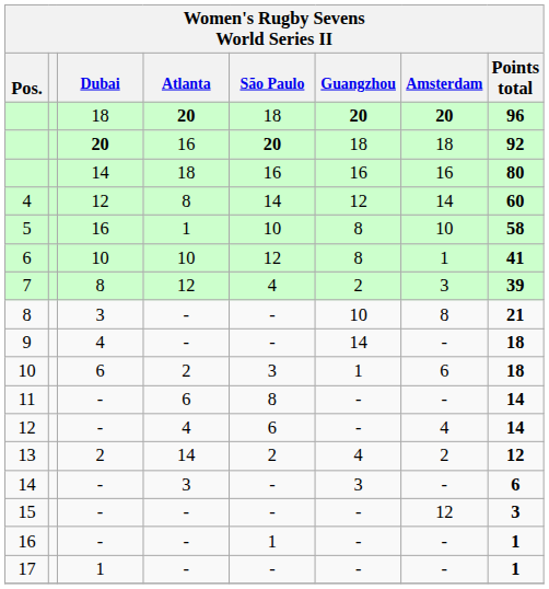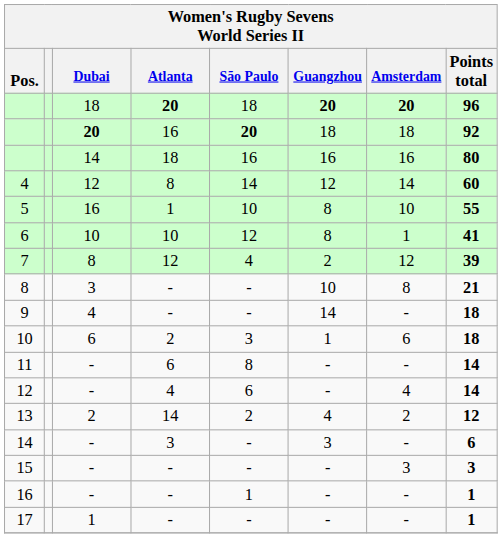5 | Points total: 58 -> 55
7 | Amsterdam: 3 -> 12
15 | Amsterdam: 12 -> 3
